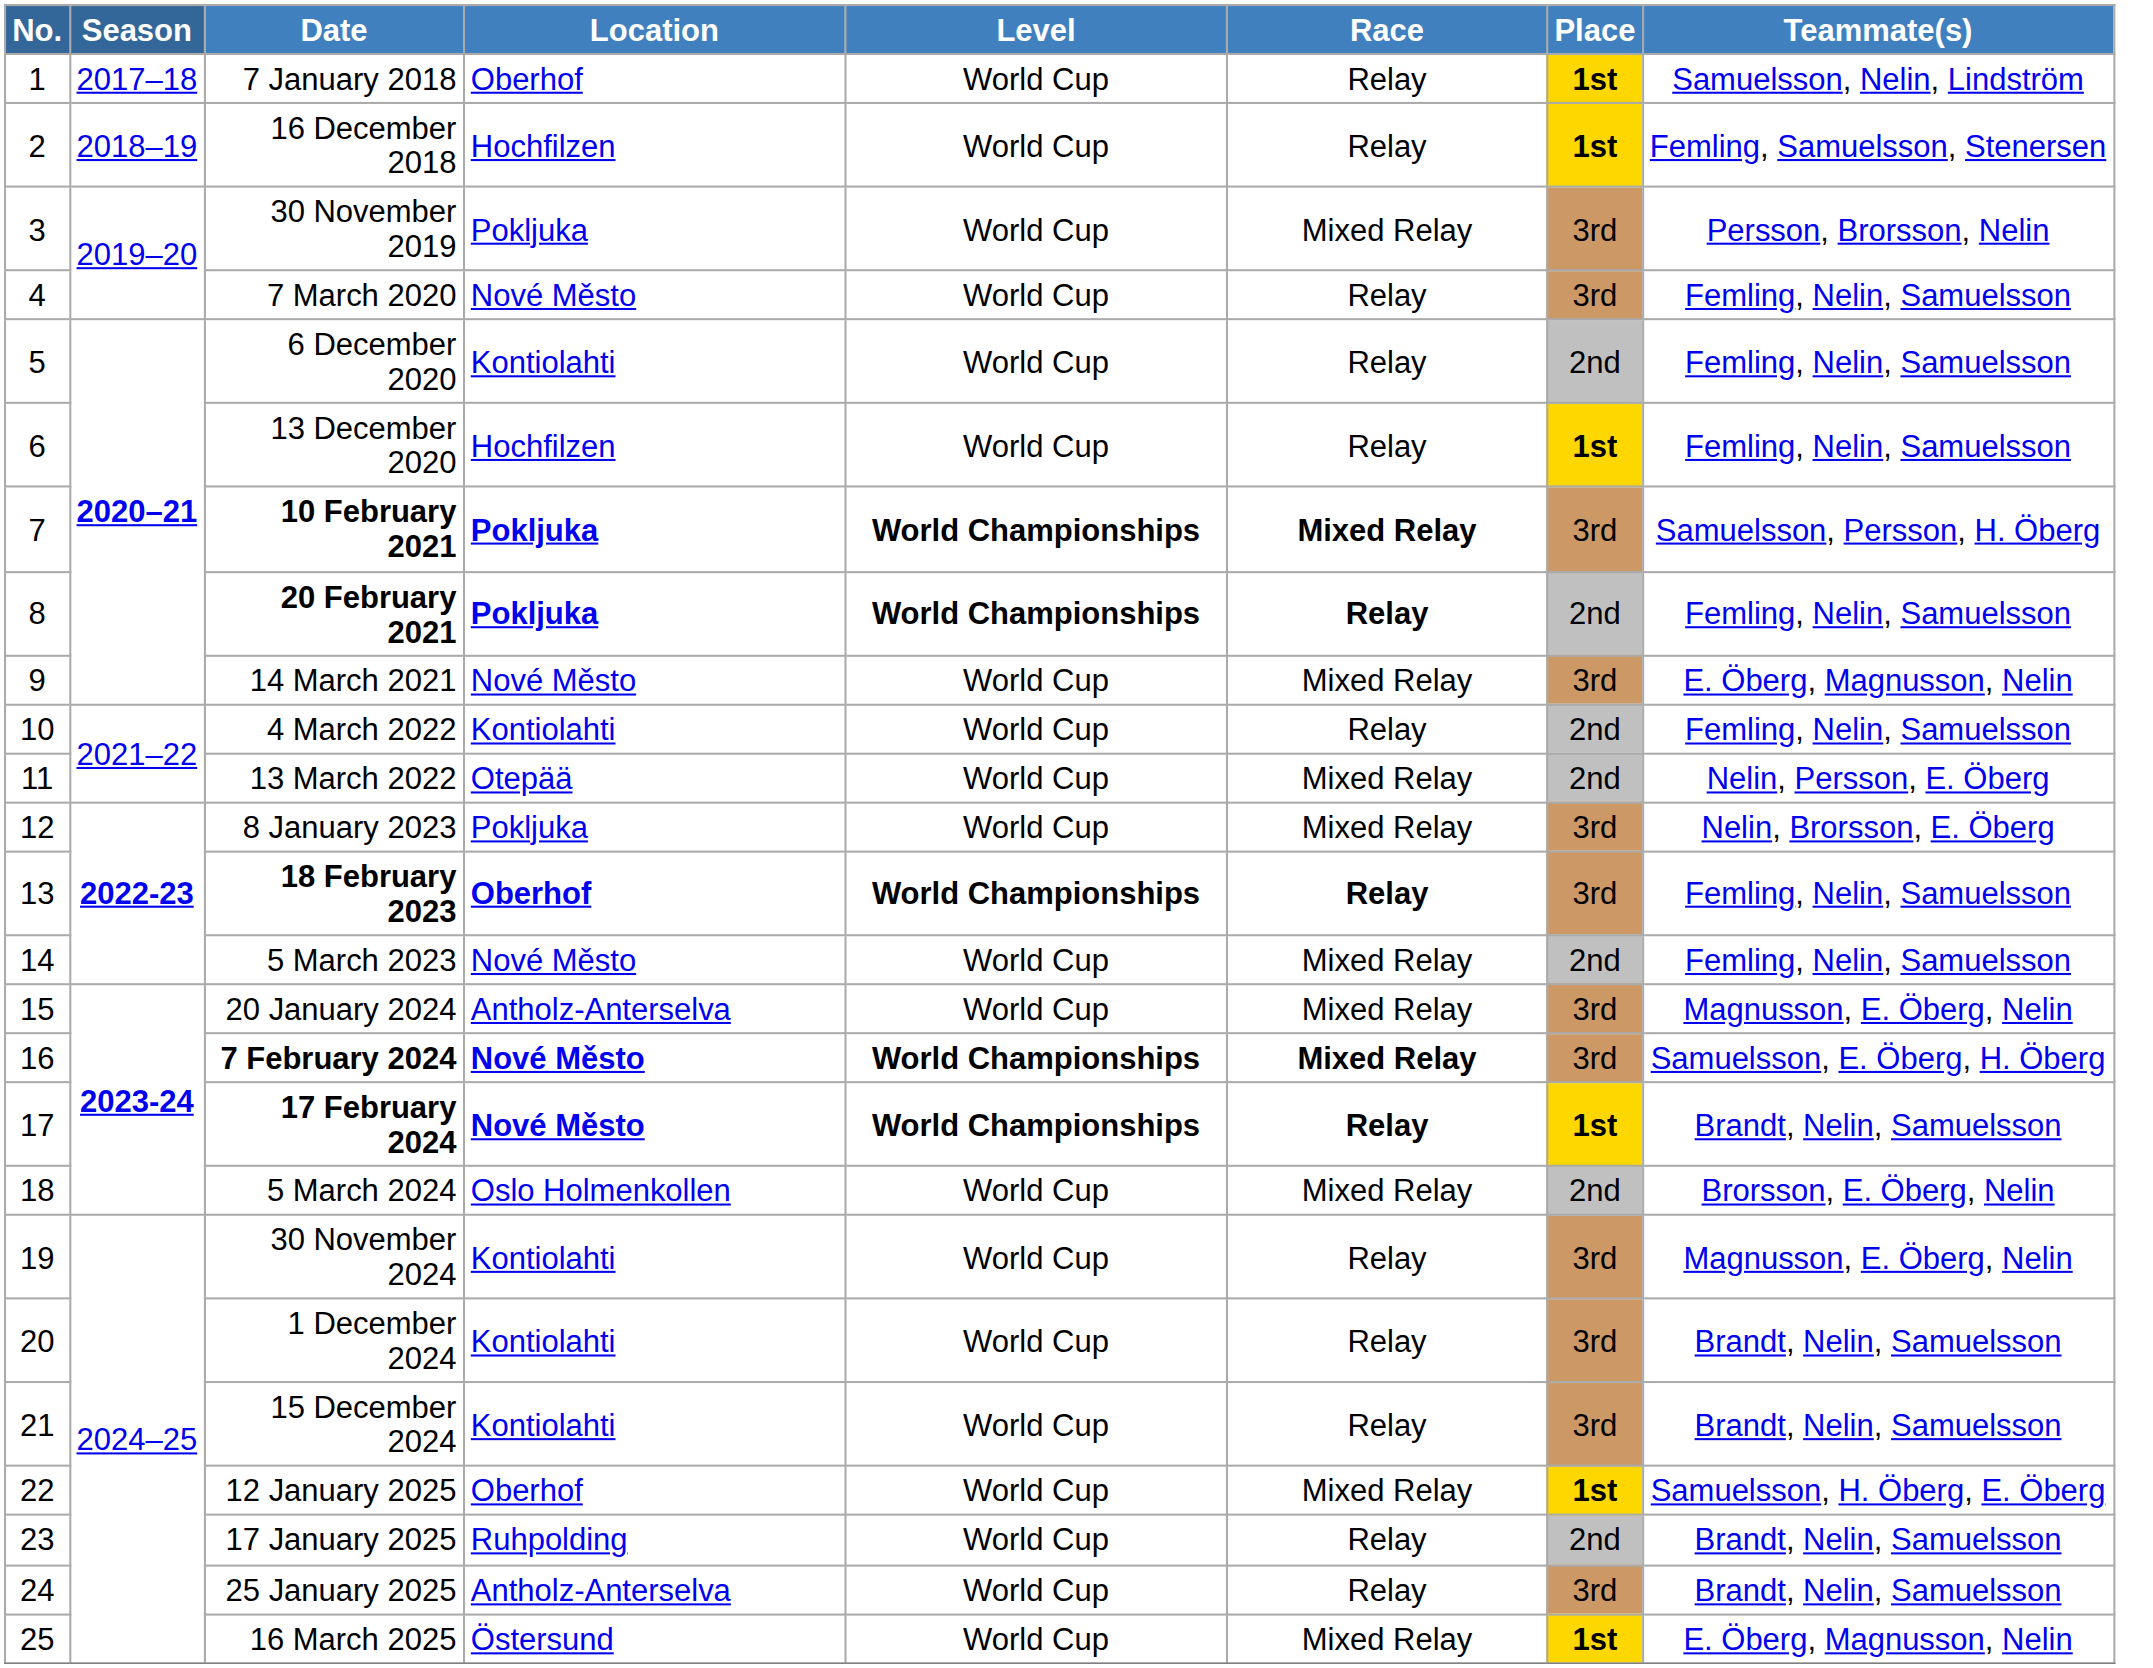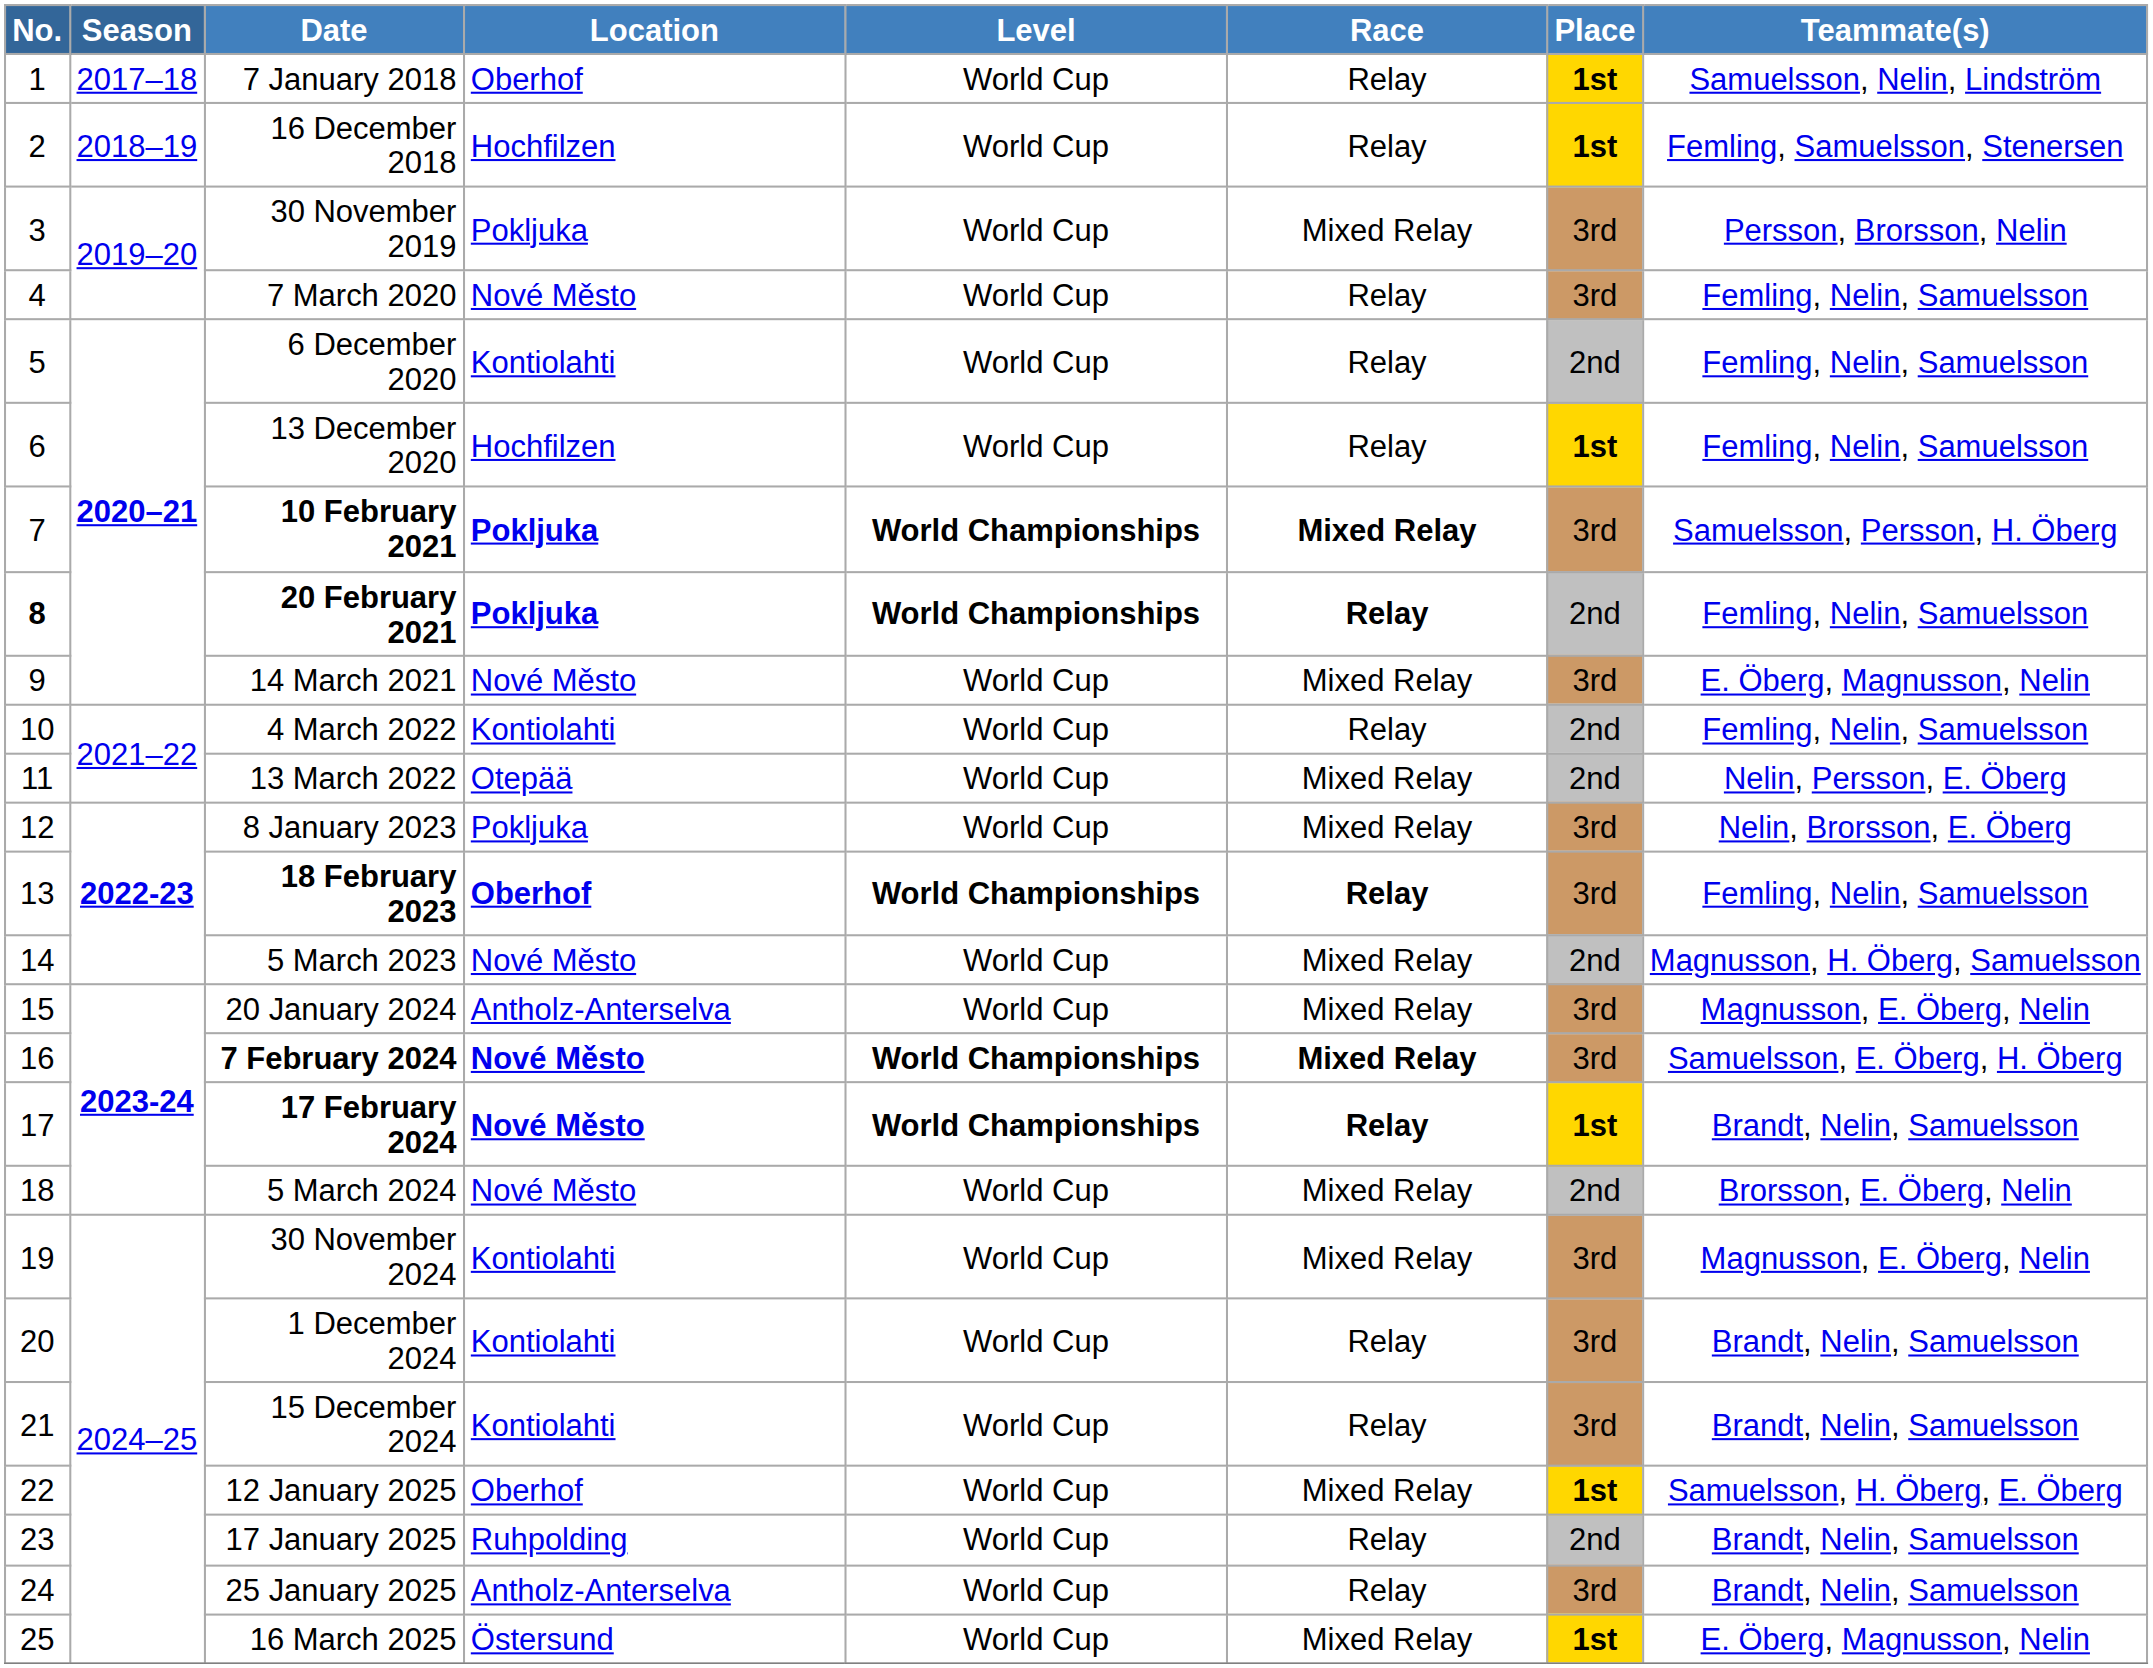20 February 2021 | No.: normal -> bold
5 March 2023 | Teammate(s): Femling, Nelin, Samuelsson -> Magnusson, H. Öberg, Samuelsson
5 March 2024 | Location: Oslo Holmenkollen -> Nové Město
30 November 2024 | Race: Relay -> Mixed Relay
